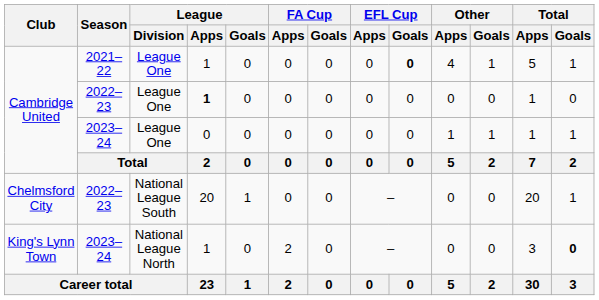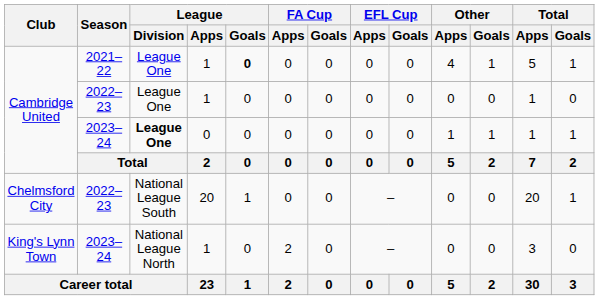Cambridge United / 2021–22 | League / Goals: normal -> bold
Cambridge United / 2021–22 | EFL Cup / Goals: bold -> normal
Cambridge United / 2022–23 | League / Apps: bold -> normal
Cambridge United / 2023–24 | League / Division: normal -> bold
King's Lynn Town | Total / Goals: bold -> normal
